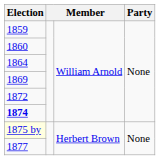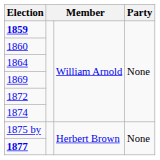1859 | Election: normal -> bold
1874 | Election: bold -> normal
1875 by | Election: lightyellow background -> no background
1877 | Election: normal -> bold
